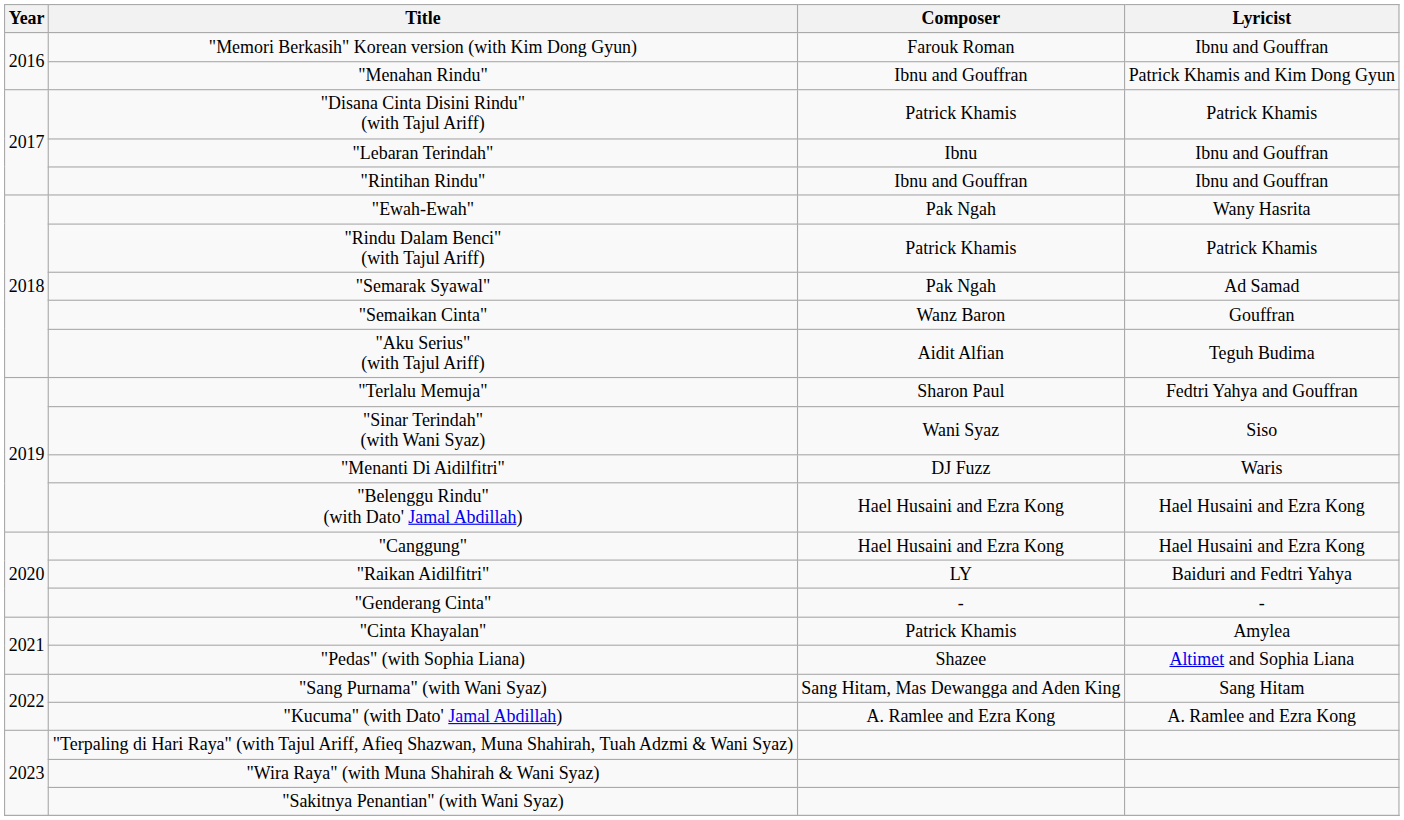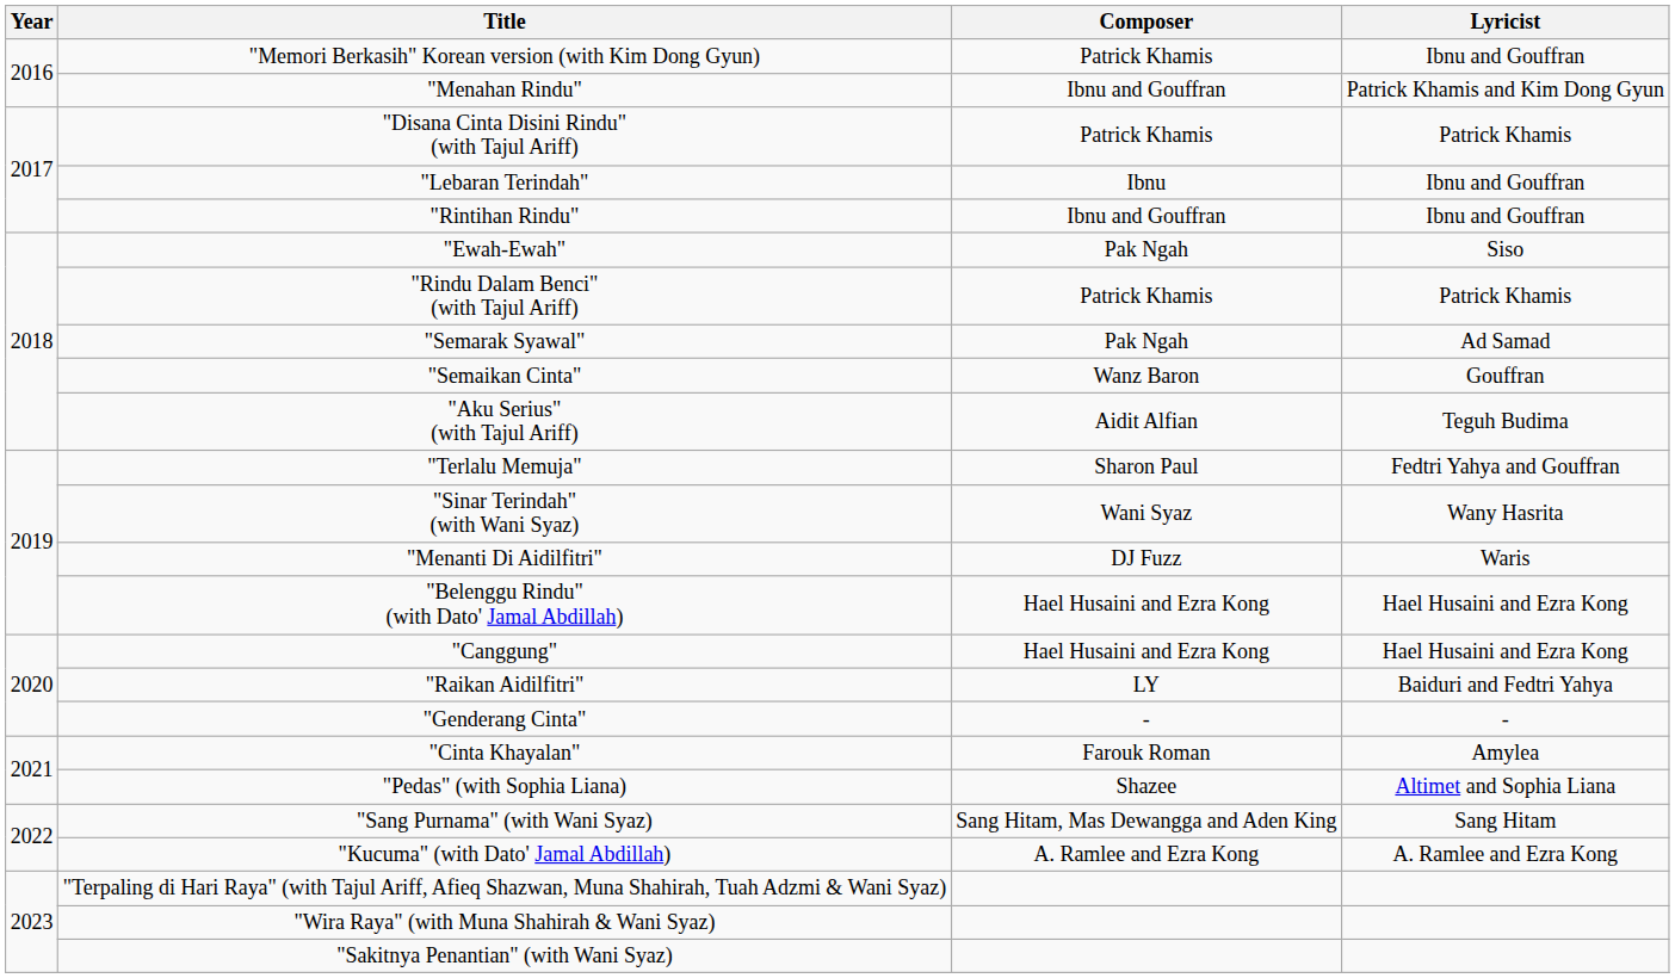"Memori Berkasih" Korean version (with Kim Dong Gyun) | Composer: Farouk Roman -> Patrick Khamis
"Ewah-Ewah" | Lyricist: Wany Hasrita -> Siso
"Sinar Terindah" (with Wani Syaz) | Lyricist: Siso -> Wany Hasrita
"Cinta Khayalan" | Composer: Patrick Khamis -> Farouk Roman
